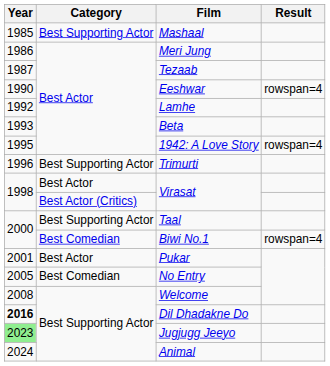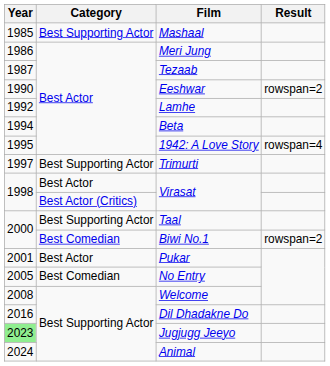Eeshwar | Result: rowspan=4 -> rowspan=2
Beta | Year: 1993 -> 1994
Trimurti | Year: 1996 -> 1997
Biwi No.1 | Result: rowspan=4 -> rowspan=2
Dil Dhadakne Do | Year: bold -> normal
